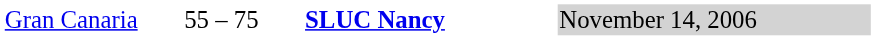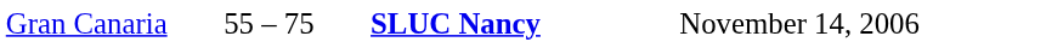Gran Canaria | column 4: lightgrey background -> no background
